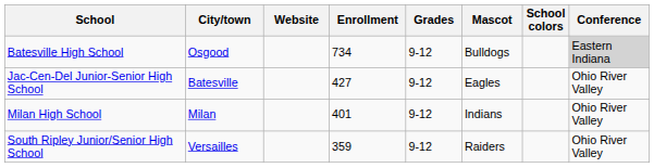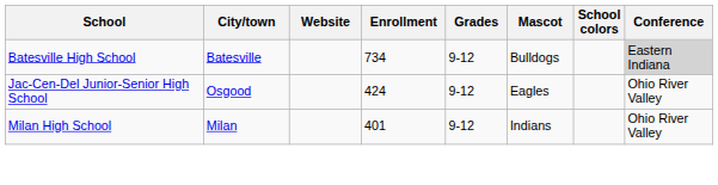Batesville High School | City/town: Osgood -> Batesville
Jac-Cen-Del Junior-Senior High School | City/town: Batesville -> Osgood
Jac-Cen-Del Junior-Senior High School | Enrollment: 427 -> 424
- row: South Ripley Junior/Senior High School | Versailles | 359 | 9-12 | Raiders | Ohio River Valley
